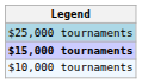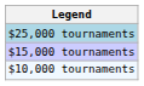row 3 | column 1: bold -> normal
